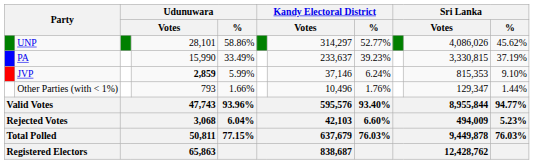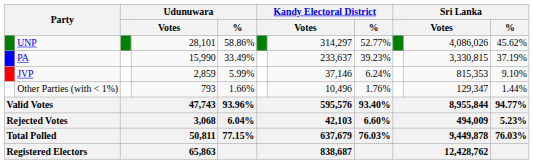JVP | column 4: bold -> normal
